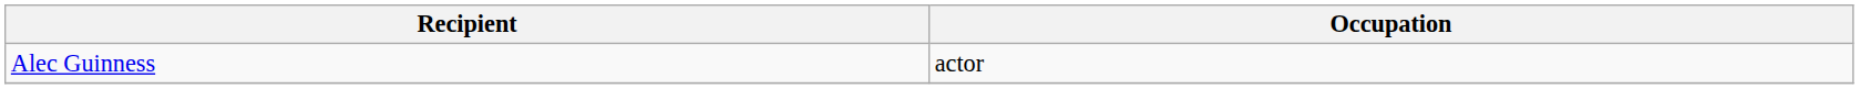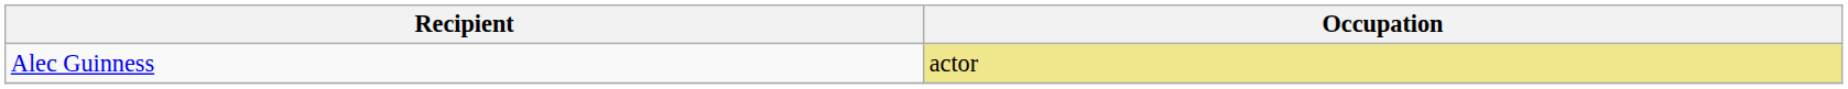Alec Guinness | Occupation: no background -> khaki background
